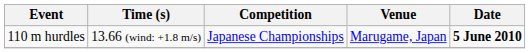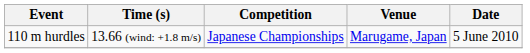110 m hurdles | Date: bold -> normal
